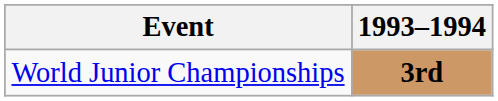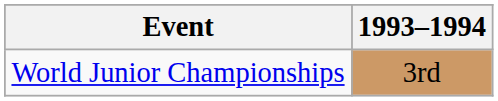World Junior Championships | 1993–1994: bold -> normal
